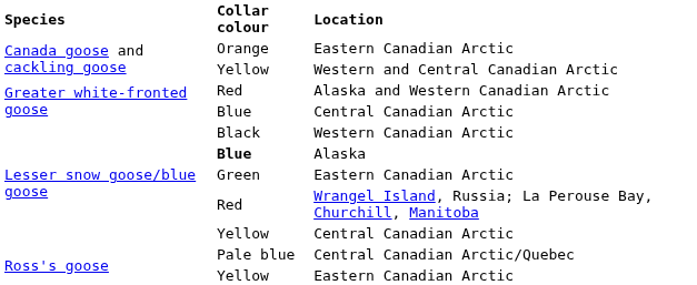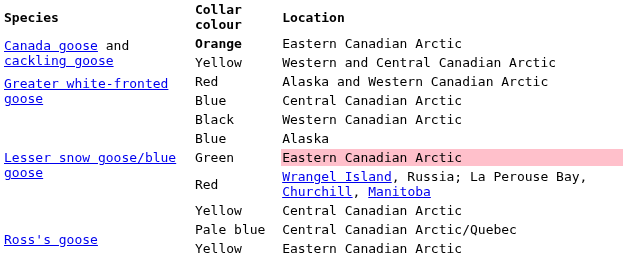Orange / Eastern Canadian Arctic | Collar colour: normal -> bold
Alaska | Collar colour: bold -> normal
Green / Eastern Canadian Arctic | Location: no background -> pink background
